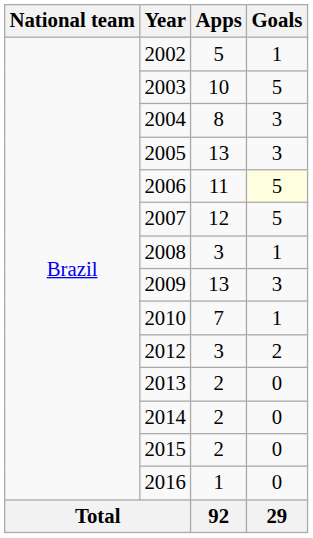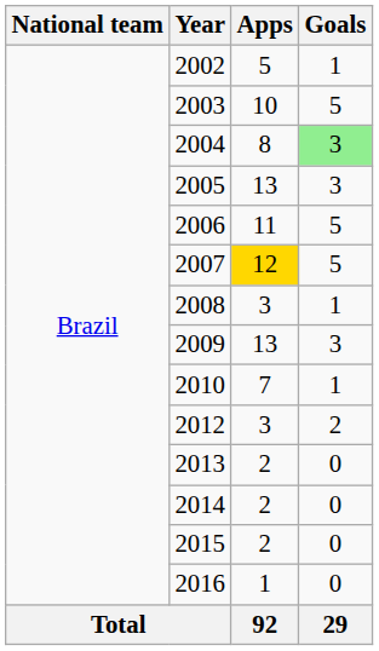2004 | Goals: no background -> lightgreen background
2006 | Goals: lightyellow background -> no background
2007 | Apps: no background -> gold background
